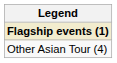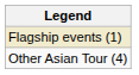row 2 | column 1: bold -> normal
